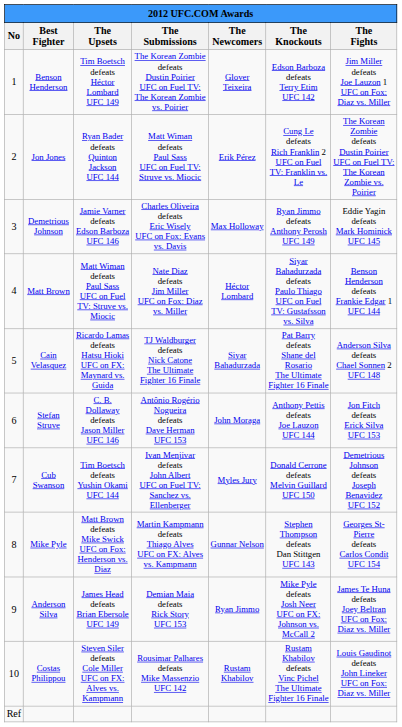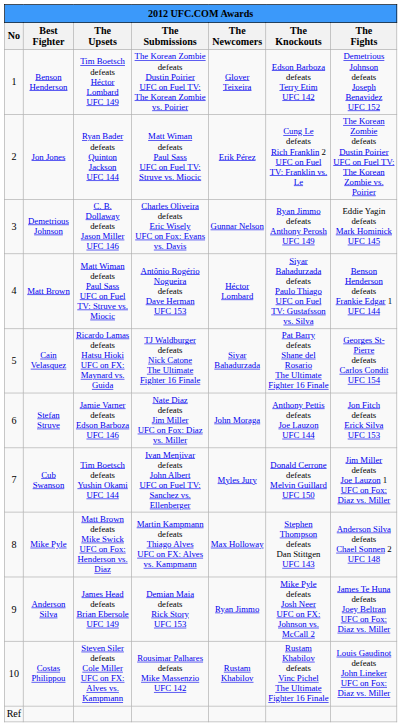Benson Henderson | The Fights: Jim Miller defeats Joe Lauzon 1 UFC on Fox: Diaz vs. Miller -> Demetrious Johnson defeats Joseph Benavidez UFC 152
Demetrious Johnson | The Upsets: Jamie Varner defeats Edson Barboza UFC 146 -> C. B. Dollaway defeats Jason Miller UFC 146
Demetrious Johnson | The Newcomers: Max Holloway -> Gunnar Nelson
Matt Brown | The Submissions: Nate Diaz defeats Jim Miller UFC on Fox: Diaz vs. Miller -> Antônio Rogério Nogueira defeats Dave Herman UFC 153
Cain Velasquez | The Fights: Anderson Silva defeats Chael Sonnen 2 UFC 148 -> Georges St-Pierre defeats Carlos Condit UFC 154
Stefan Struve | The Upsets: C. B. Dollaway defeats Jason Miller UFC 146 -> Jamie Varner defeats Edson Barboza UFC 146
Stefan Struve | The Submissions: Antônio Rogério Nogueira defeats Dave Herman UFC 153 -> Nate Diaz defeats Jim Miller UFC on Fox: Diaz vs. Miller
Cub Swanson | The Fights: Demetrious Johnson defeats Joseph Benavidez UFC 152 -> Jim Miller defeats Joe Lauzon 1 UFC on Fox: Diaz vs. Miller
Mike Pyle | The Newcomers: Gunnar Nelson -> Max Holloway
Mike Pyle | The Fights: Georges St-Pierre defeats Carlos Condit UFC 154 -> Anderson Silva defeats Chael Sonnen 2 UFC 148
